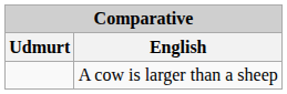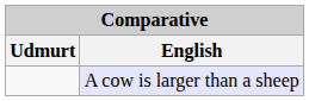A cow is larger than a sheep | English: no background -> lavender background
